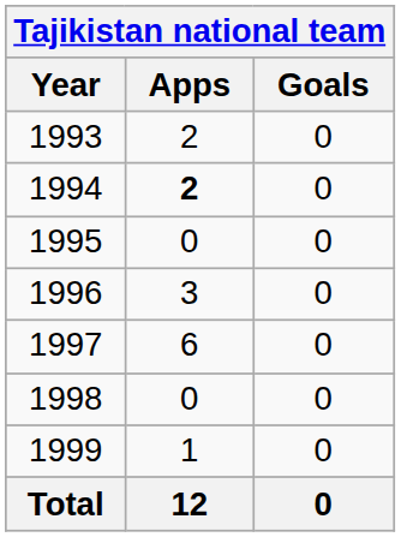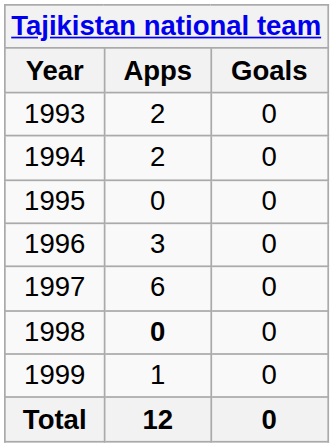1994 | Apps: bold -> normal
1998 | Apps: normal -> bold
